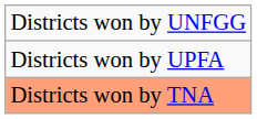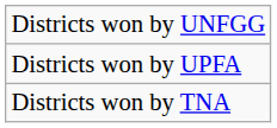row 3 | column 1: lightsalmon background -> no background
